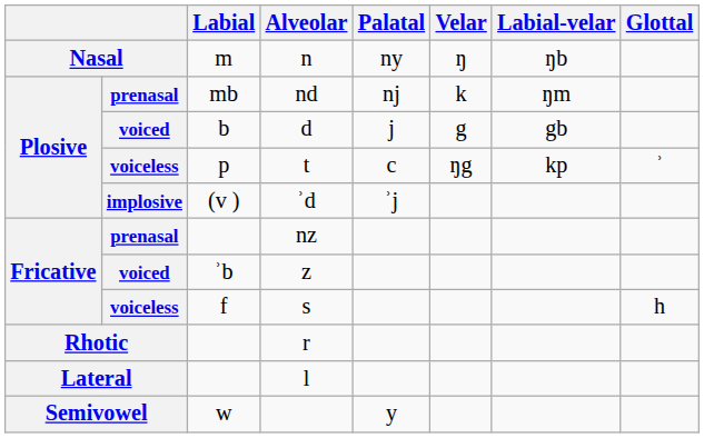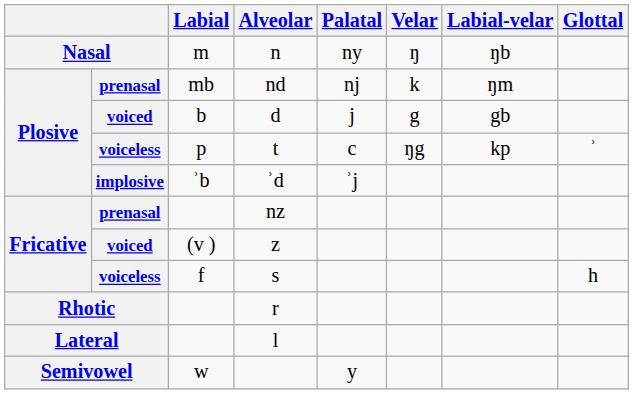ʾd | Labial: (v ) -> ʾb
z | Labial: ʾb -> (v )
